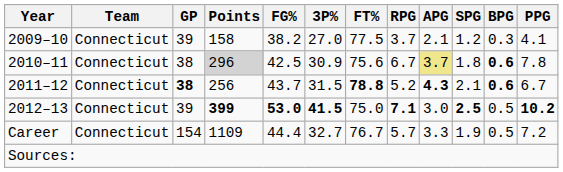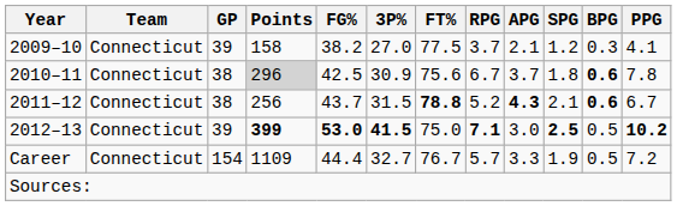2010–11 | APG: khaki background -> no background
2011–12 | GP: bold -> normal
